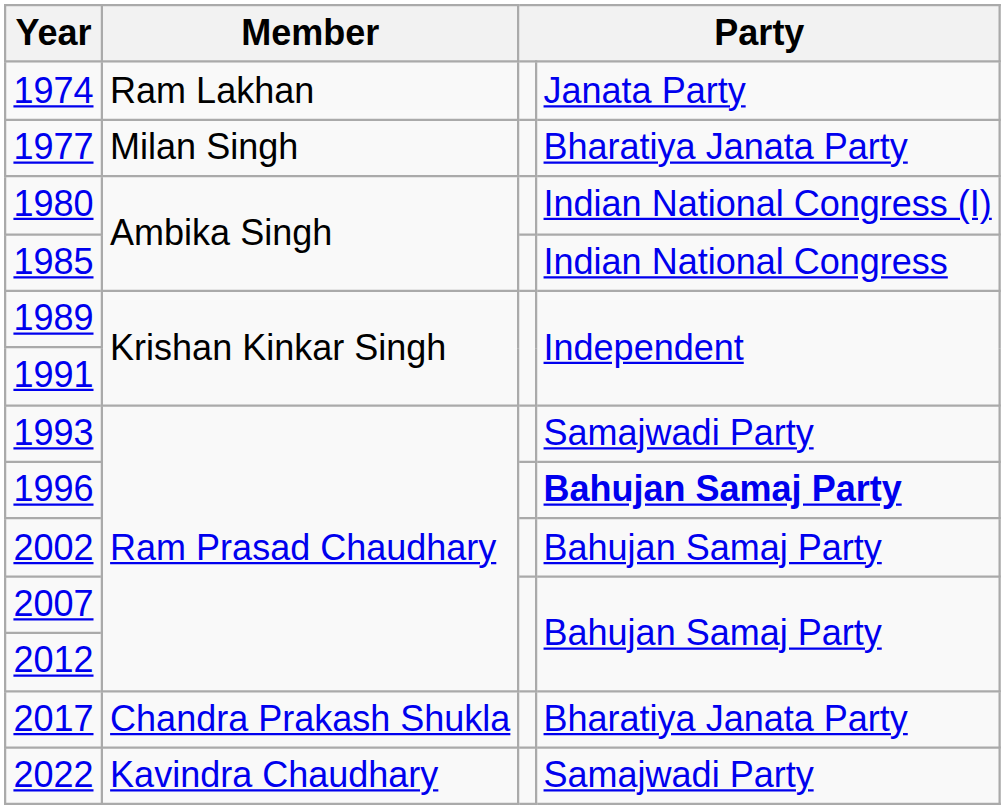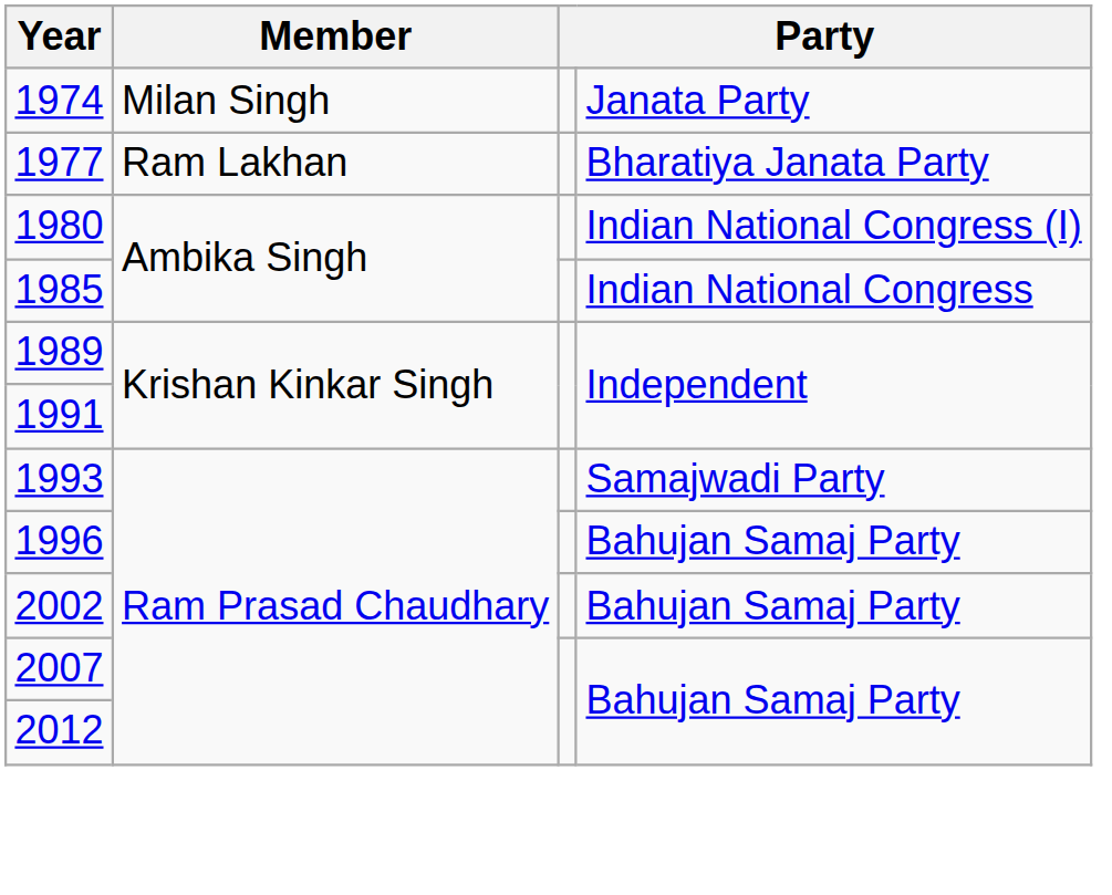1974 | Member: Ram Lakhan -> Milan Singh
1977 | Member: Milan Singh -> Ram Lakhan
1996 | column 4: bold -> normal
- row: 2017 | Chandra Prakash Shukla | Bharatiya Janata Party
- row: 2022 | Kavindra Chaudhary | Samajwadi Party
